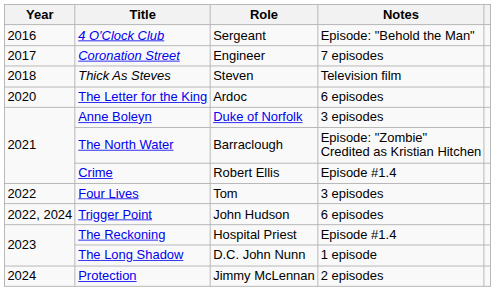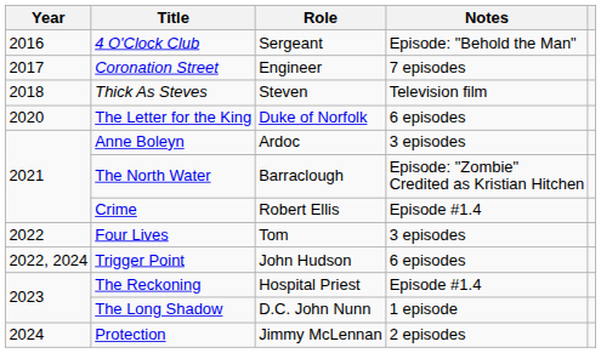The Letter for the King | Role: Ardoc -> Duke of Norfolk
Anne Boleyn | Role: Duke of Norfolk -> Ardoc
